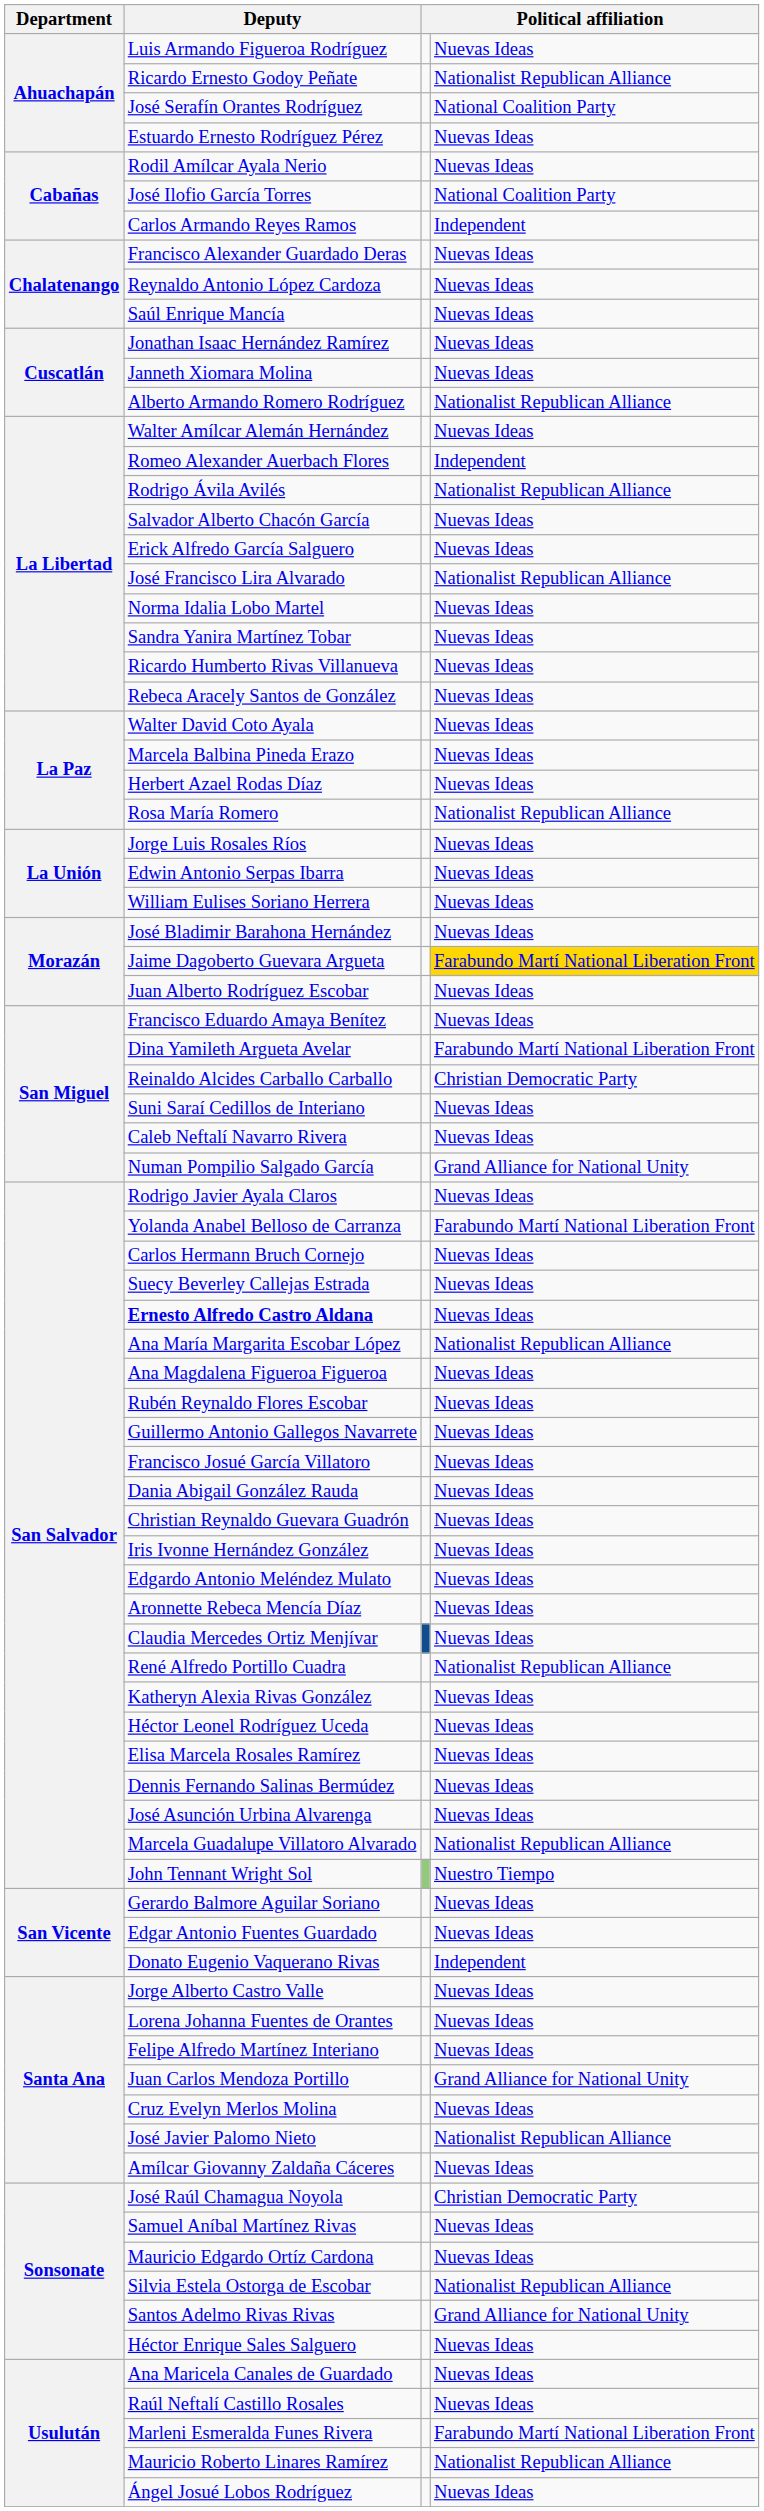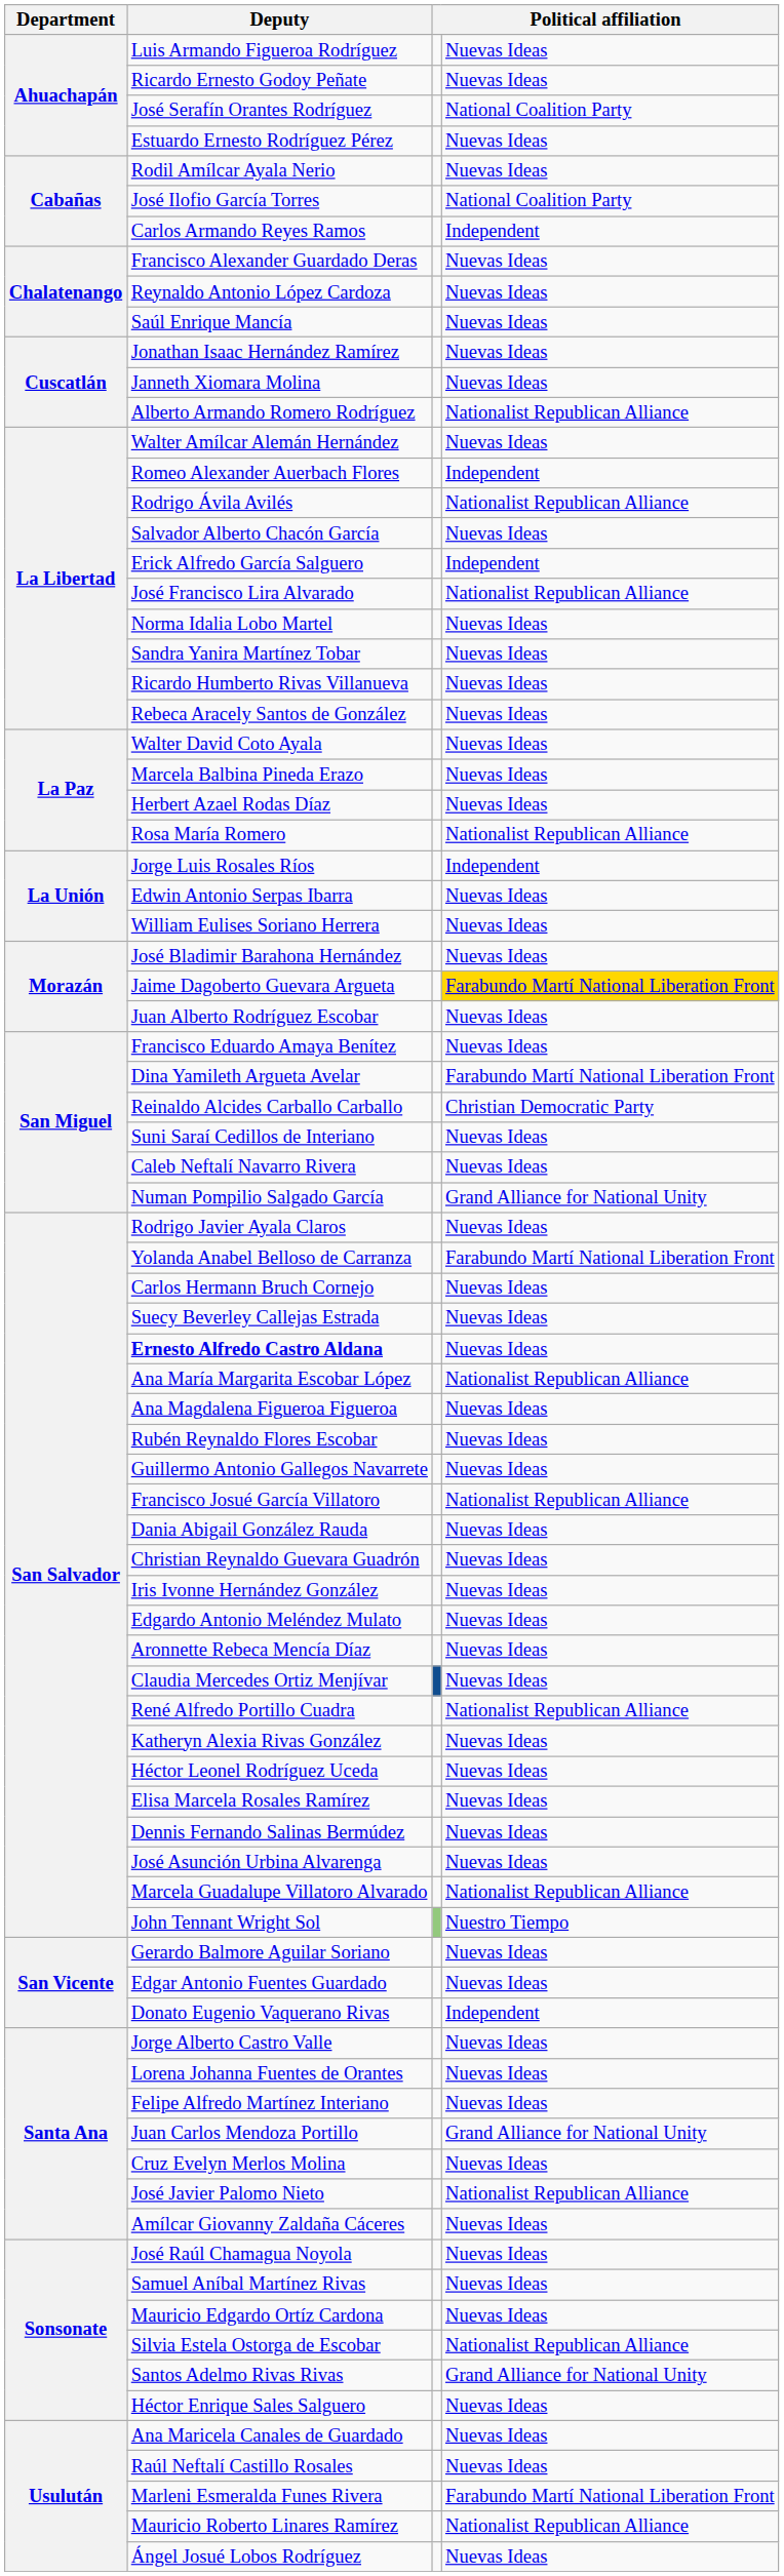Ricardo Ernesto Godoy Peñate | column 4: Nationalist Republican Alliance -> Nuevas Ideas
Erick Alfredo García Salguero | column 4: Nuevas Ideas -> Independent
Jorge Luis Rosales Ríos | column 4: Nuevas Ideas -> Independent
Francisco Josué García Villatoro | column 4: Nuevas Ideas -> Nationalist Republican Alliance
José Raúl Chamagua Noyola | column 4: Christian Democratic Party -> Nuevas Ideas
